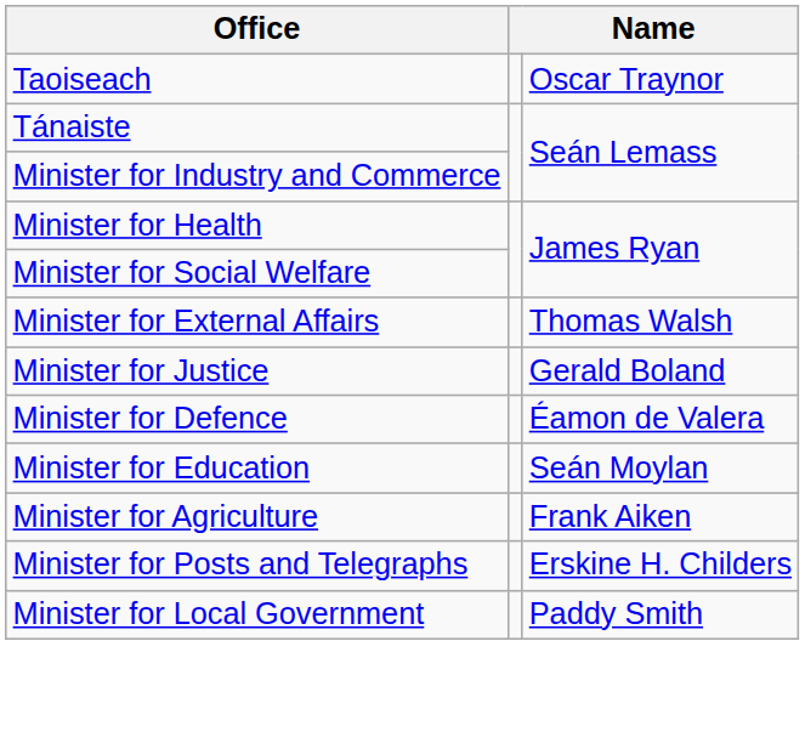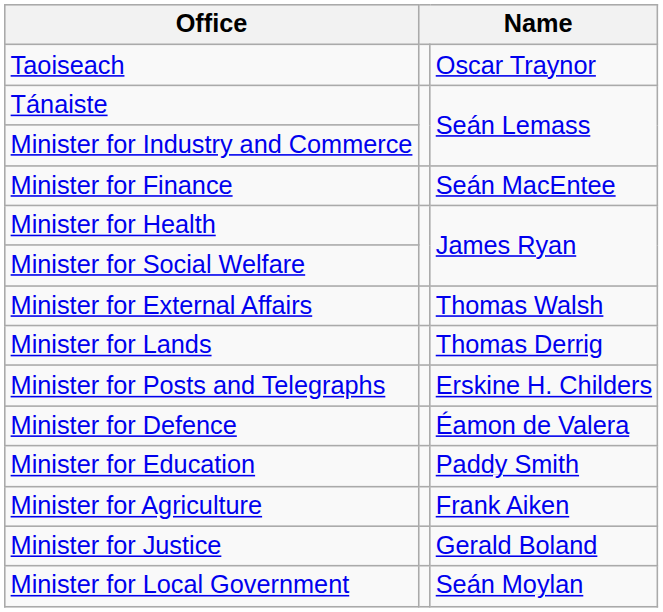+ row: Minister for Finance | Seán MacEntee
+ row: Minister for Lands | Thomas Derrig
rows swapped: Minister for Justice <-> Minister for Posts and Telegraphs
Minister for Education | column 3: Seán Moylan -> Paddy Smith
Minister for Local Government | column 3: Paddy Smith -> Seán Moylan
